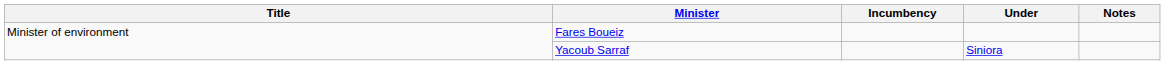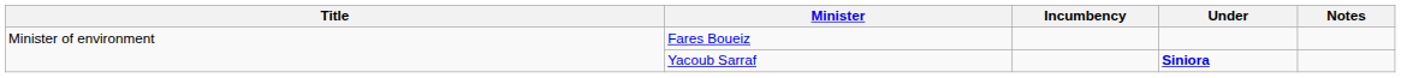Yacoub Sarraf | Under: normal -> bold
